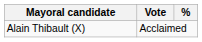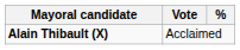Alain Thibault (X) | Mayoral candidate: normal -> bold
